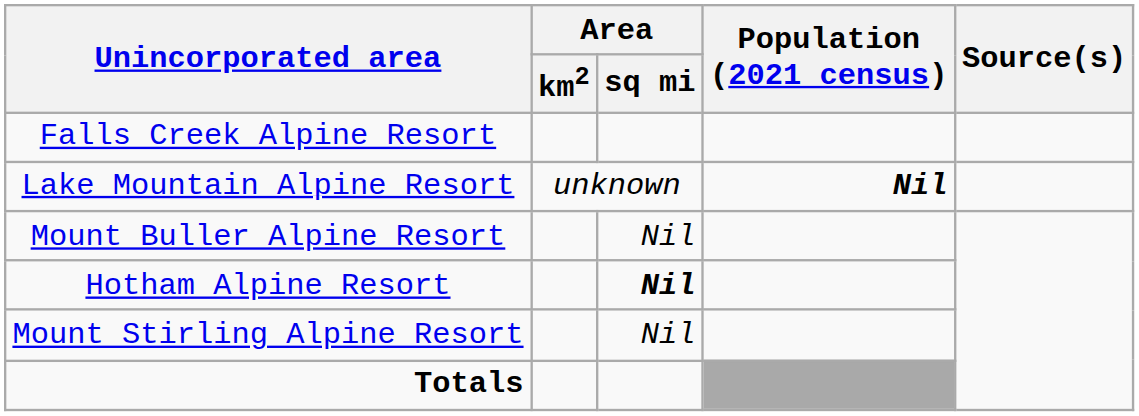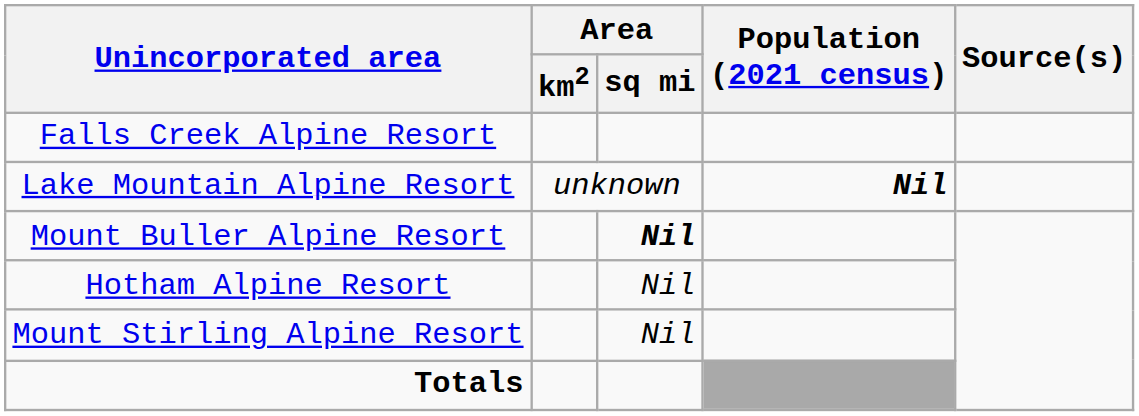Mount Buller Alpine Resort | Area / sq mi: normal -> bold
Hotham Alpine Resort | Area / sq mi: bold -> normal
